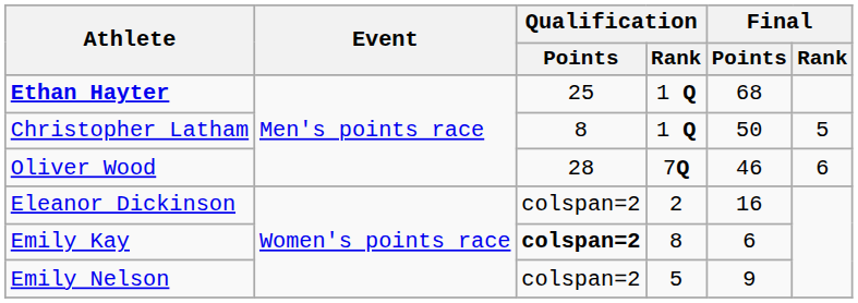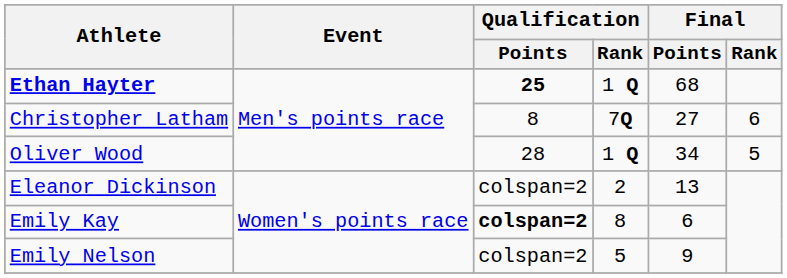Ethan Hayter | Qualification / Points: normal -> bold
Christopher Latham | Qualification / Rank: 1 Q -> 7Q
Christopher Latham | Final / Points: 50 -> 27
Christopher Latham | Final / Rank: 5 -> 6
Oliver Wood | Qualification / Rank: 7Q -> 1 Q
Oliver Wood | Final / Points: 46 -> 34
Oliver Wood | Final / Rank: 6 -> 5
Eleanor Dickinson | Final / Points: 16 -> 13
